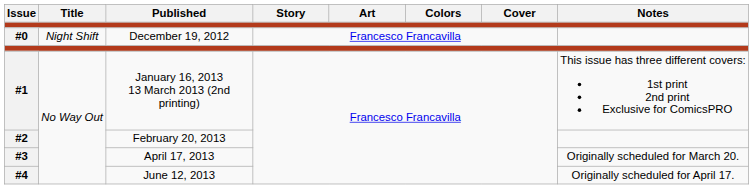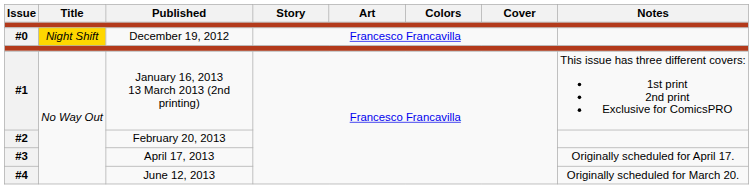#0 | Title: no background -> gold background
#3 | Notes: Originally scheduled for March 20. -> Originally scheduled for April 17.
#4 | Notes: Originally scheduled for April 17. -> Originally scheduled for March 20.
